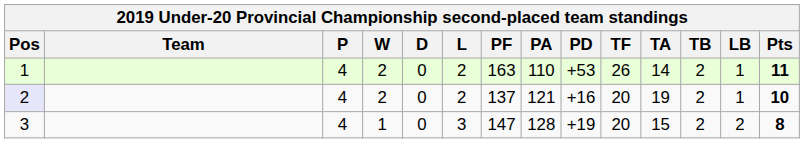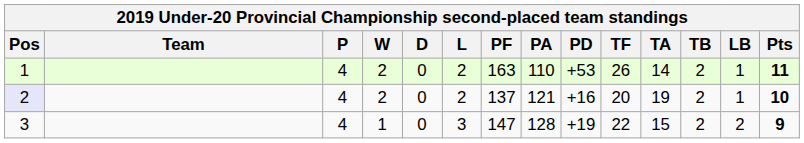row 5 | TF: 20 -> 22
row 5 | Pts: 8 -> 9
